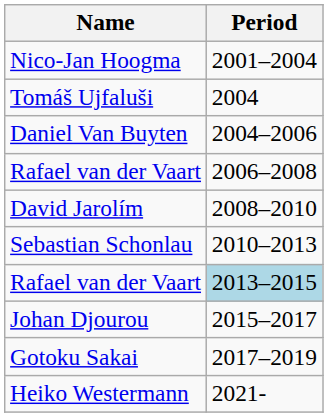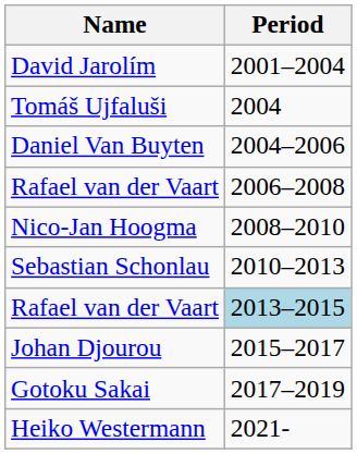row 2 | Name: Nico-Jan Hoogma -> David Jarolím
row 6 | Name: David Jarolím -> Nico-Jan Hoogma
